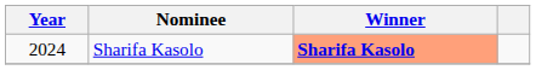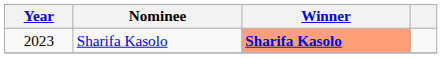row 2 | Year: 2024 -> 2023
